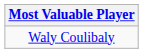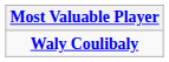row 2 | column 1: normal -> bold
